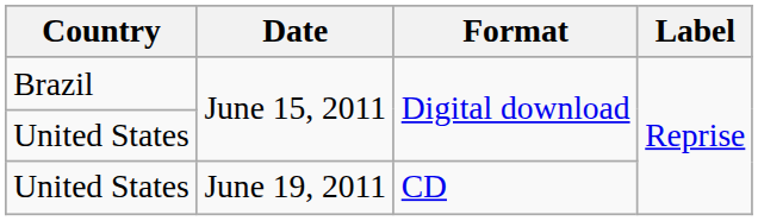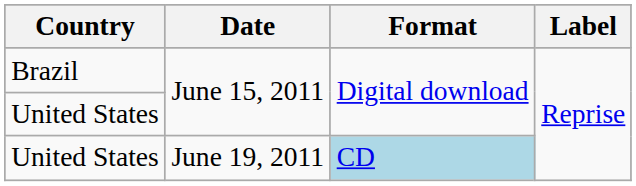United States / June 19, 2011 | Format: no background -> lightblue background
